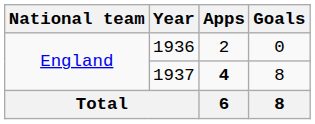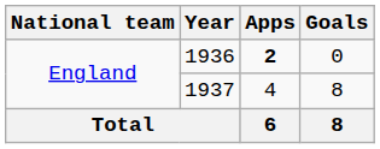1936 | Apps: normal -> bold
1937 | Apps: bold -> normal
